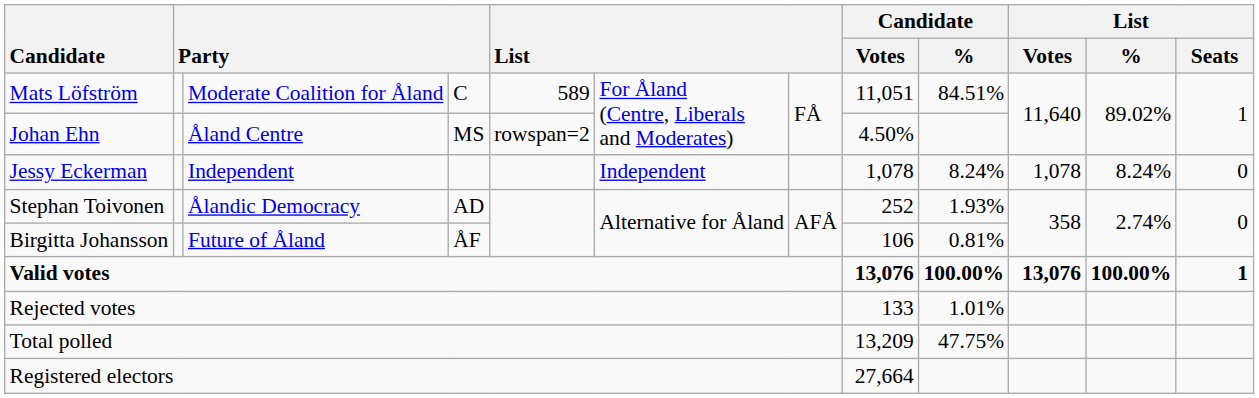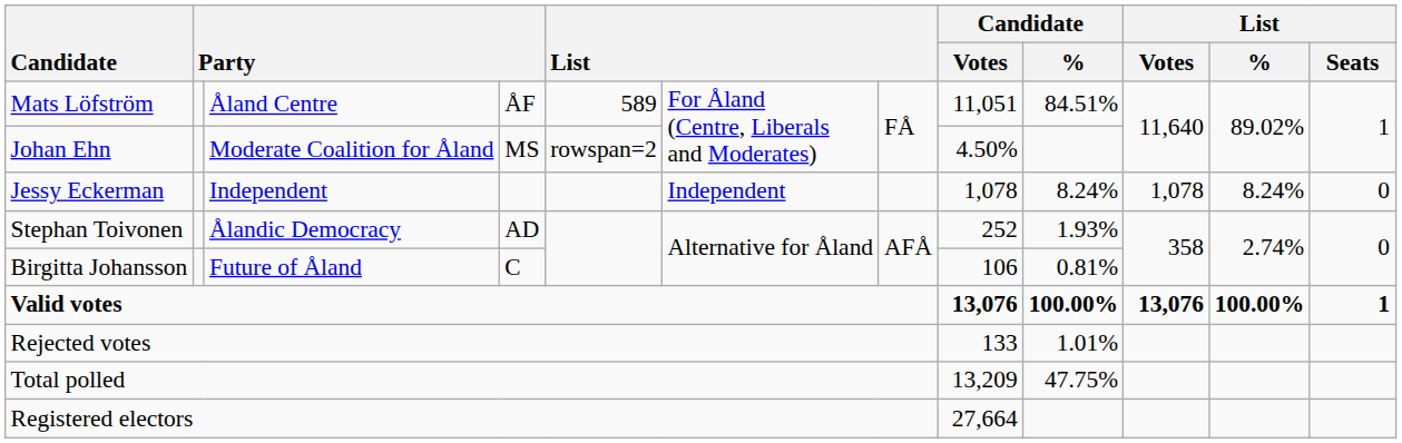Mats Löfström | column 3: Moderate Coalition for Åland -> Åland Centre
Mats Löfström | column 4: C -> ÅF
Johan Ehn | column 3: Åland Centre -> Moderate Coalition for Åland
Birgitta Johansson | column 4: ÅF -> C
